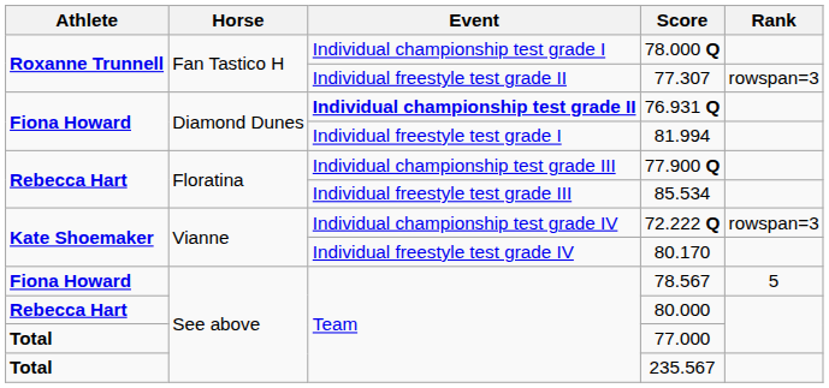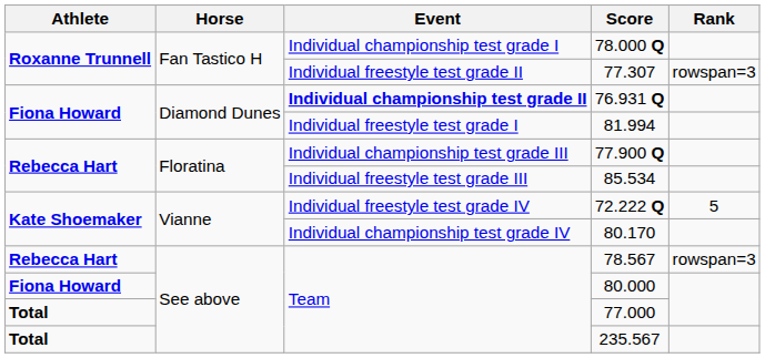72.222 Q | Event: Individual championship test grade IV -> Individual freestyle test grade IV
72.222 Q | Rank: rowspan=3 -> 5
80.170 | Event: Individual freestyle test grade IV -> Individual championship test grade IV
78.567 | Athlete: Fiona Howard -> Rebecca Hart
78.567 | Rank: 5 -> rowspan=3
80.000 | Athlete: Rebecca Hart -> Fiona Howard
